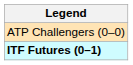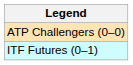row 3 | column 1: bold -> normal
